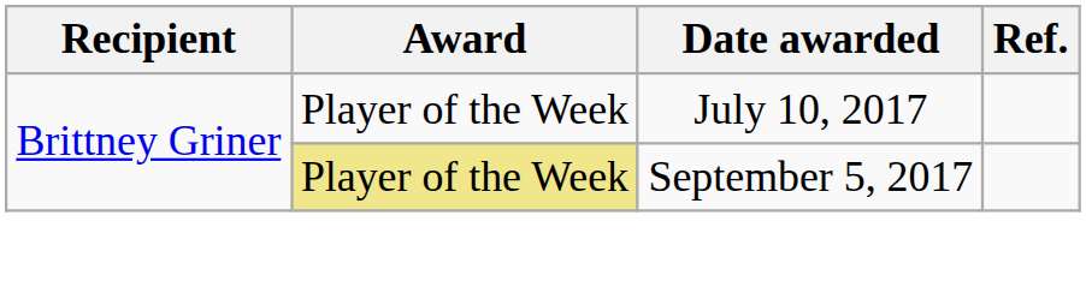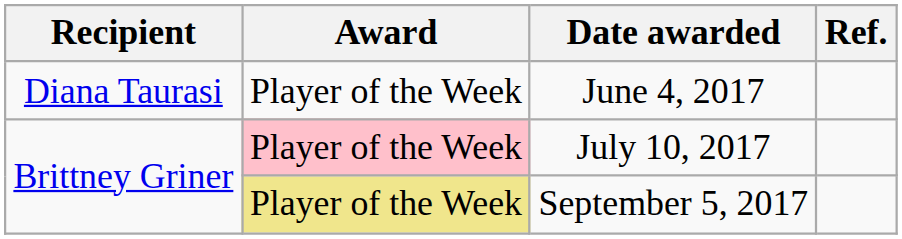+ row: Diana Taurasi | Player of the Week | June 4, 2017
July 10, 2017 | Award: no background -> pink background
